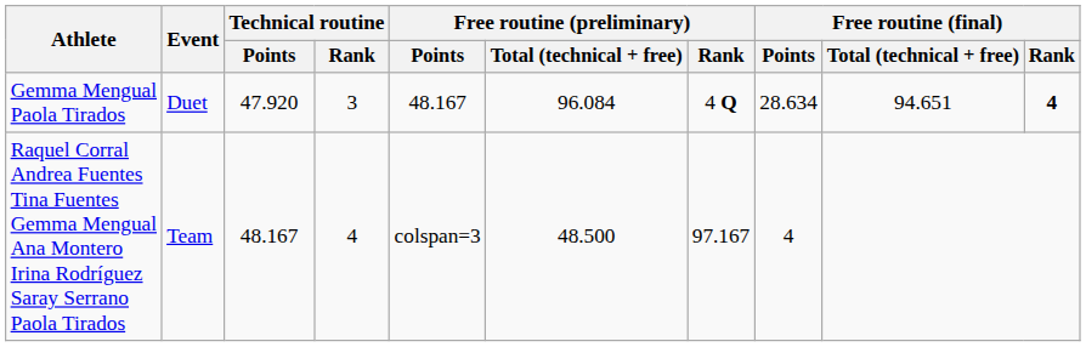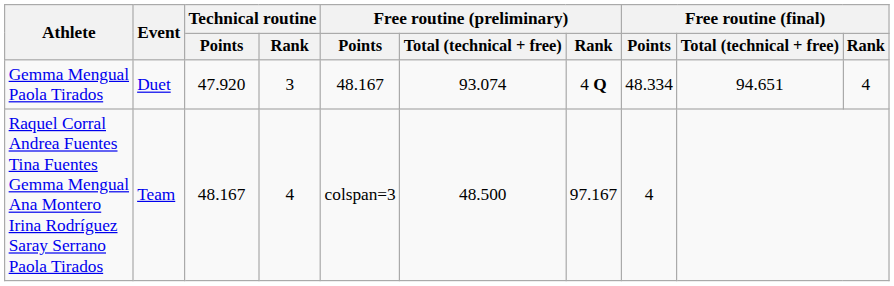Gemma Mengual Paola Tirados | Free routine (preliminary) / Total (technical + free): 96.084 -> 93.074
Gemma Mengual Paola Tirados | Free routine (final) / Points: 28.634 -> 48.334
Gemma Mengual Paola Tirados | Free routine (final) / Rank: bold -> normal
